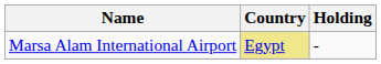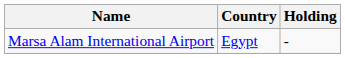Marsa Alam International Airport | Country: khaki background -> no background
